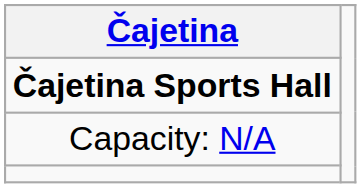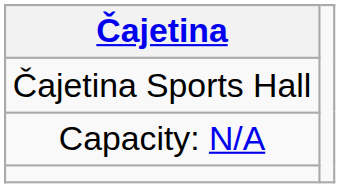Čajetina Sports Hall | Čajetina: bold -> normal
